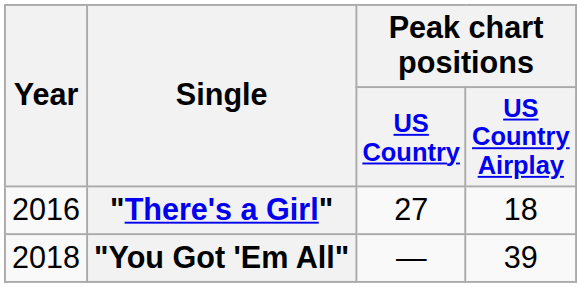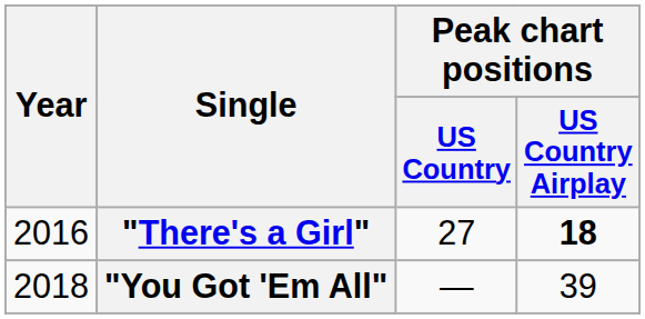"There's a Girl" | Peak chart positions / US Country Airplay: normal -> bold
